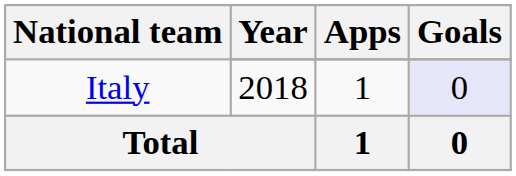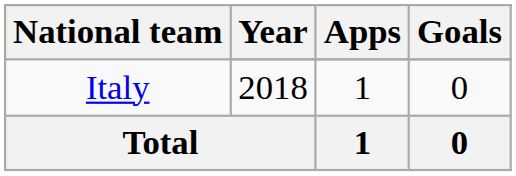2018 | Goals: lavender background -> no background
